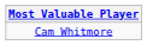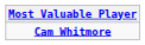row 2 | column 1: normal -> bold
